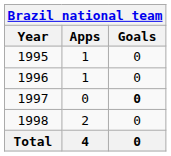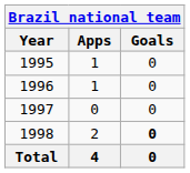1997 | Goals: bold -> normal
1998 | Goals: normal -> bold
